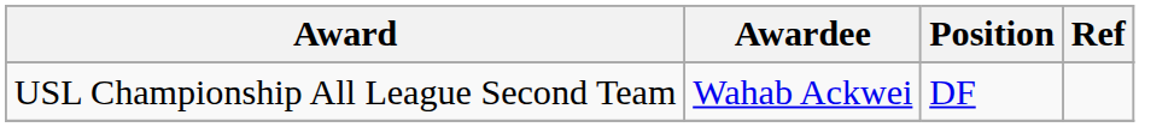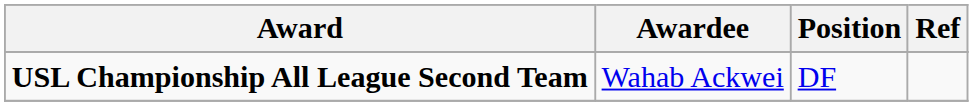row 2 | Award: normal -> bold
